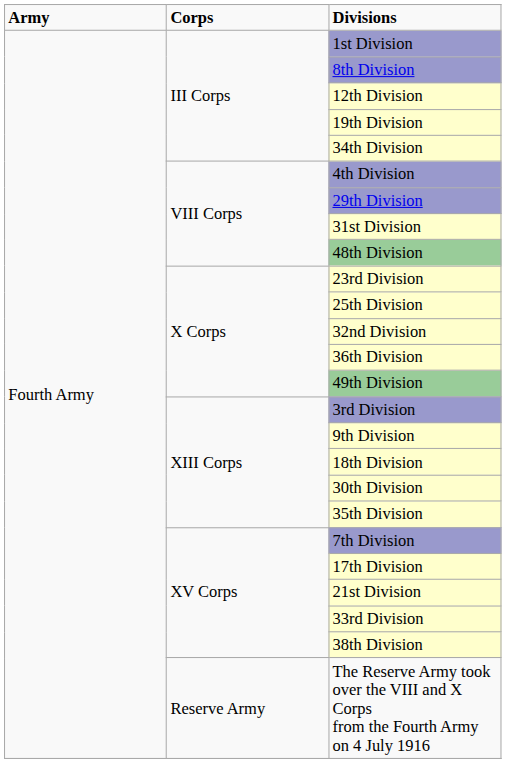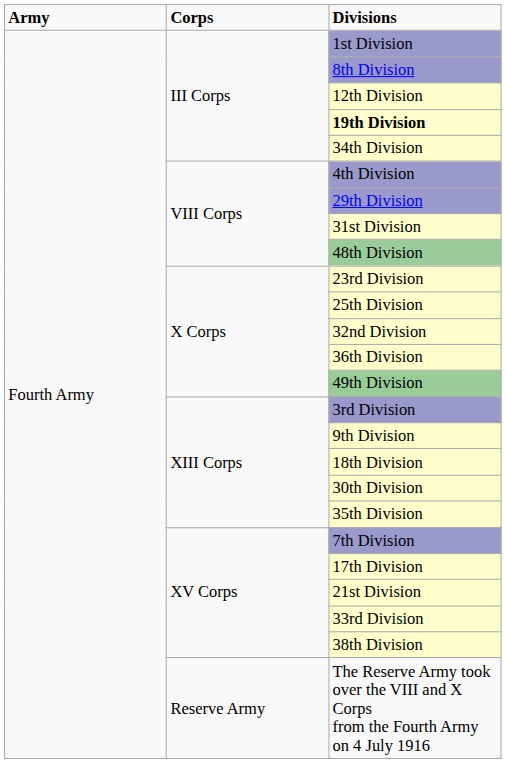19th Division | Divisions: normal -> bold
